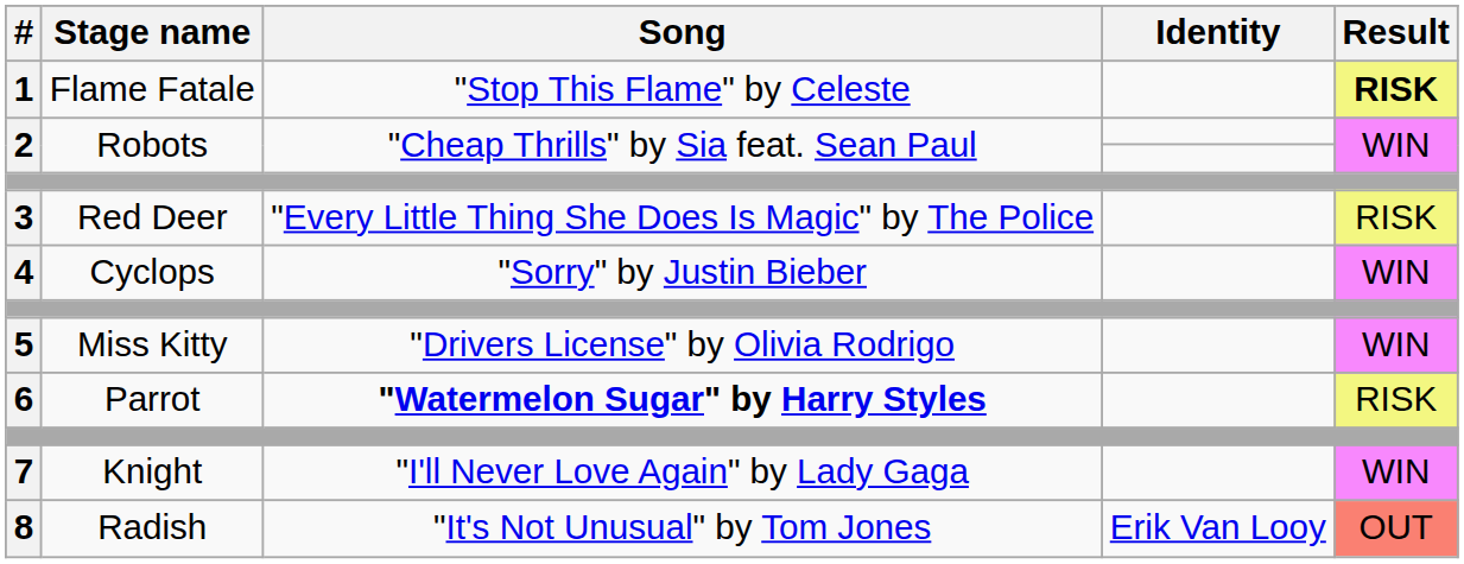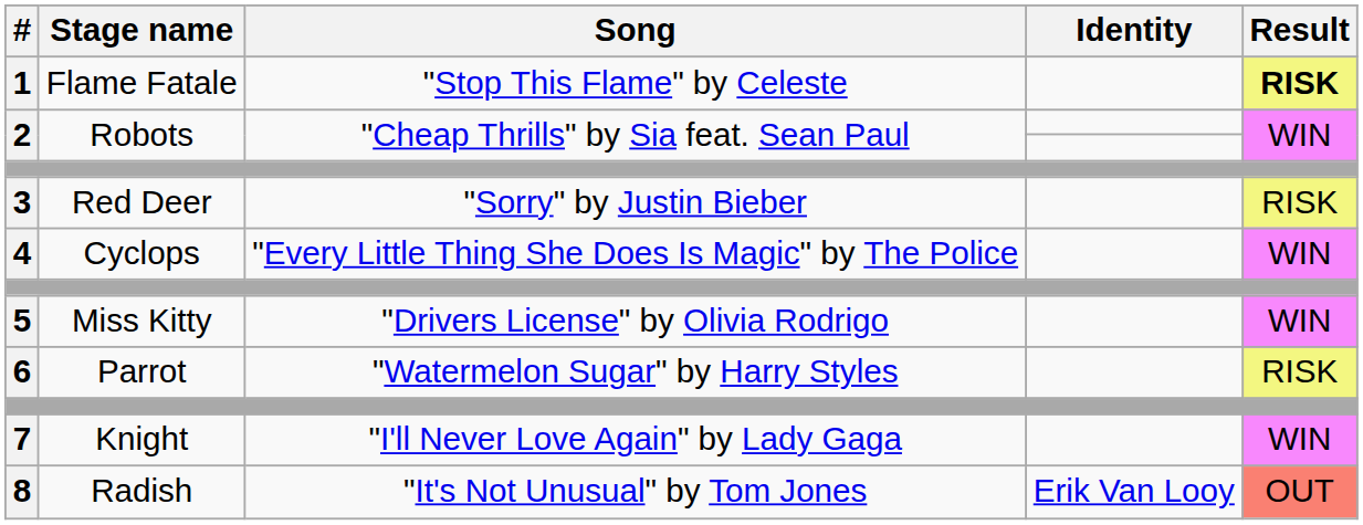3 | Song: "Every Little Thing She Does Is Magic" by The Police -> "Sorry" by Justin Bieber
4 | Song: "Sorry" by Justin Bieber -> "Every Little Thing She Does Is Magic" by The Police
6 | Song: bold -> normal
